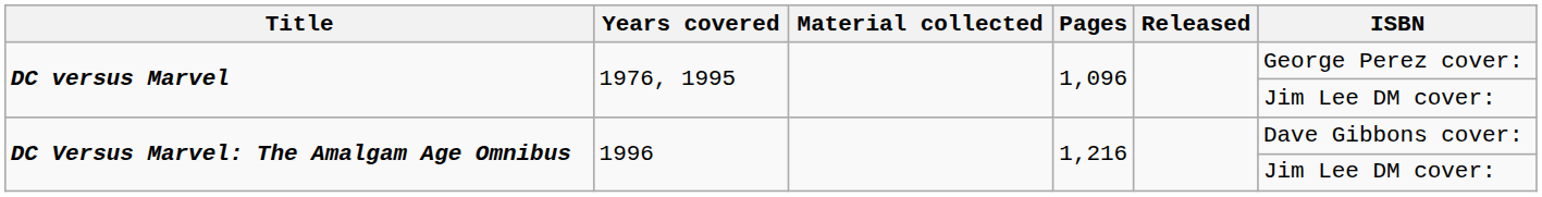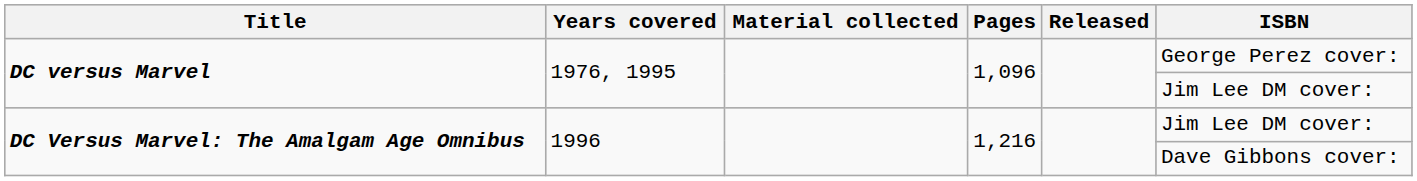row 4 | ISBN: Dave Gibbons cover: -> Jim Lee DM cover:
row 5 | ISBN: Jim Lee DM cover: -> Dave Gibbons cover:
